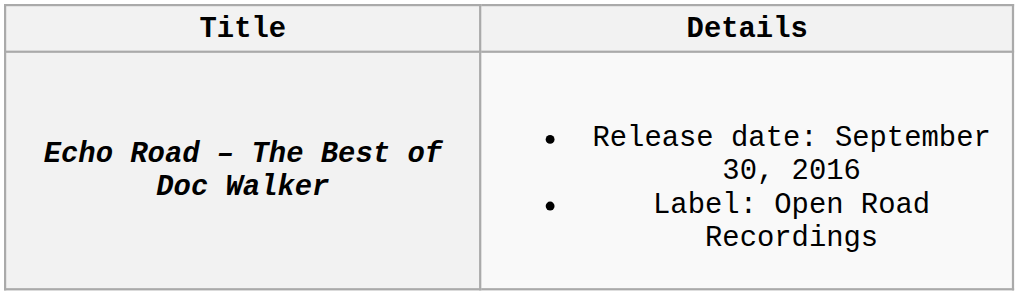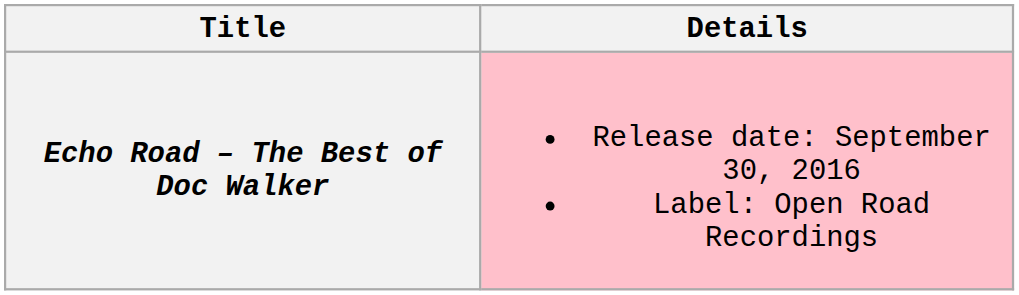Echo Road – The Best of Doc Walker | Details: no background -> pink background
